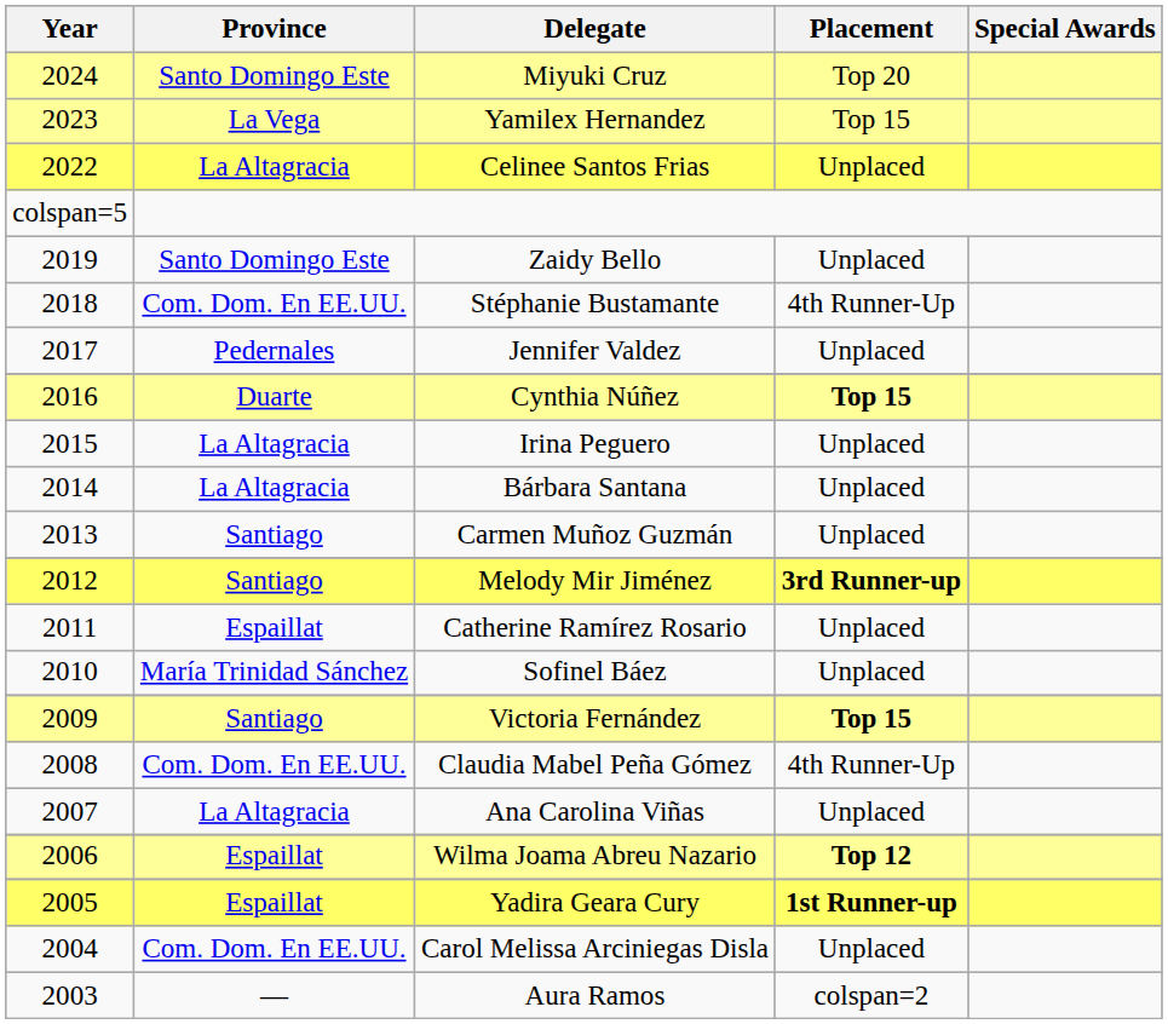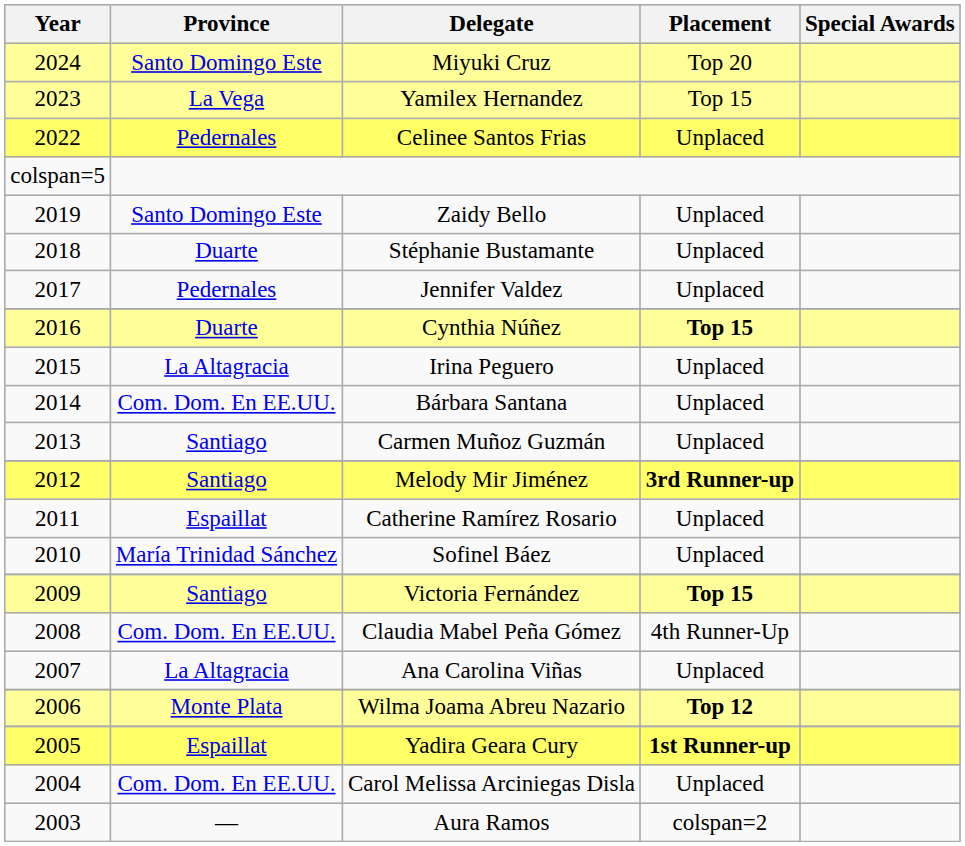Celinee Santos Frias | Province: La Altagracia -> Pedernales
Stéphanie Bustamante | Province: Com. Dom. En EE.UU. -> Duarte
Stéphanie Bustamante | Placement: 4th Runner-Up -> Unplaced
Bárbara Santana | Province: La Altagracia -> Com. Dom. En EE.UU.
Wilma Joama Abreu Nazario | Province: Espaillat -> Monte Plata
